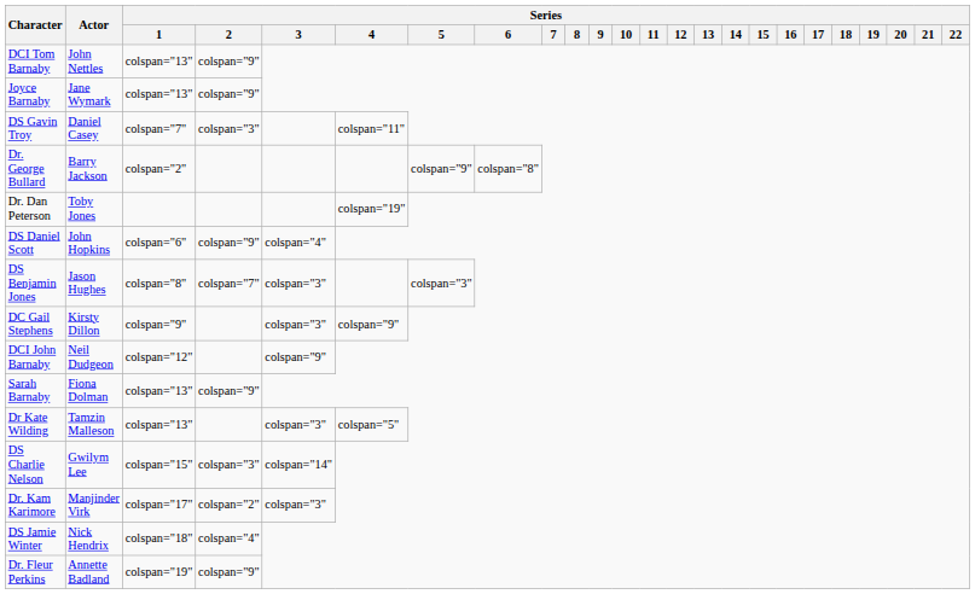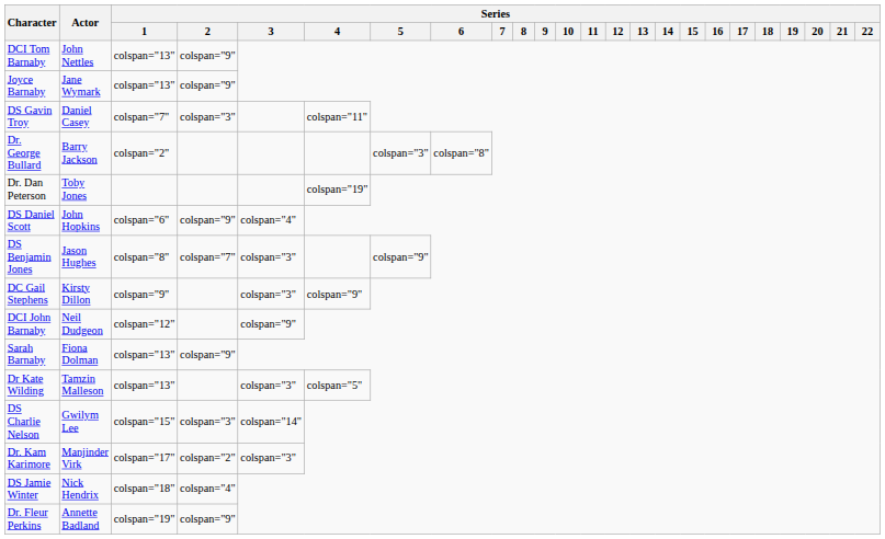Dr. George Bullard | Series / 5: colspan="9" -> colspan="3"
DS Benjamin Jones | Series / 5: colspan="3" -> colspan="9"
